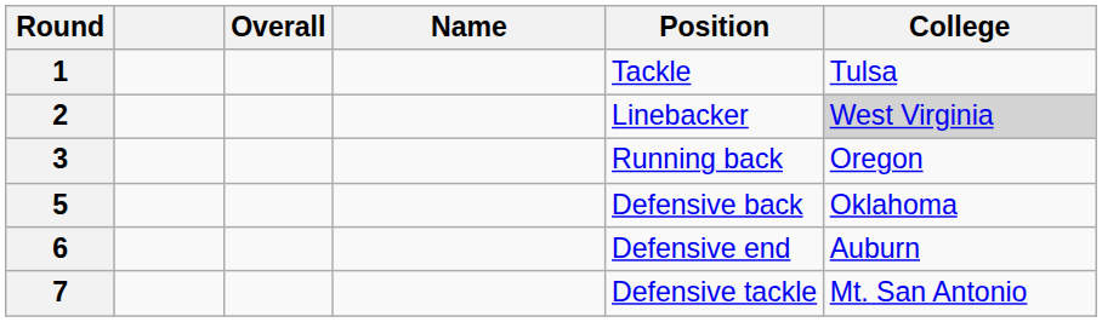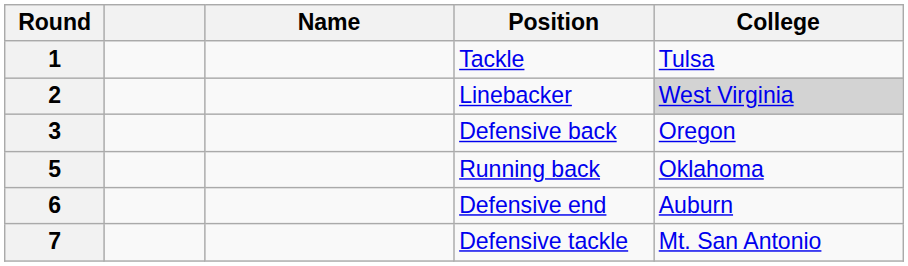- column: Overall
3 | Position: Running back -> Defensive back
5 | Position: Defensive back -> Running back
